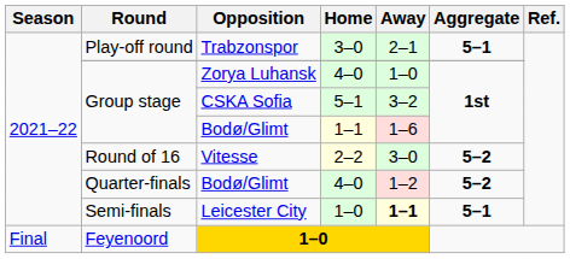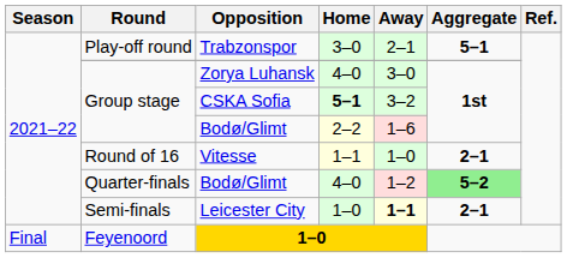Zorya Luhansk | Away: 1–0 -> 3–0
CSKA Sofia | Home: normal -> bold
Group stage / Bodø/Glimt | Home: 1–1 -> 2–2
Vitesse | Home: 2–2 -> 1–1
Vitesse | Away: 3–0 -> 1–0
Vitesse | Aggregate: 5–2 -> 2–1
Quarter-finals / Bodø/Glimt | Aggregate: no background -> lightgreen background
Leicester City | Aggregate: 5–1 -> 2–1
